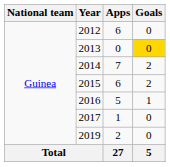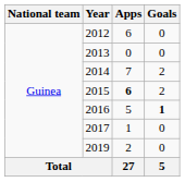2013 | Goals: gold background -> no background
2015 | Apps: normal -> bold
2016 | Goals: normal -> bold
